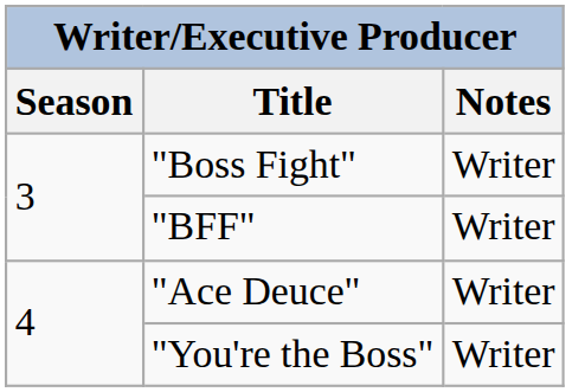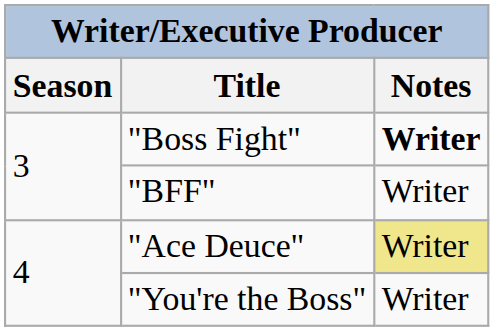"Boss Fight" | Notes: normal -> bold
"Ace Deuce" | Notes: no background -> khaki background
